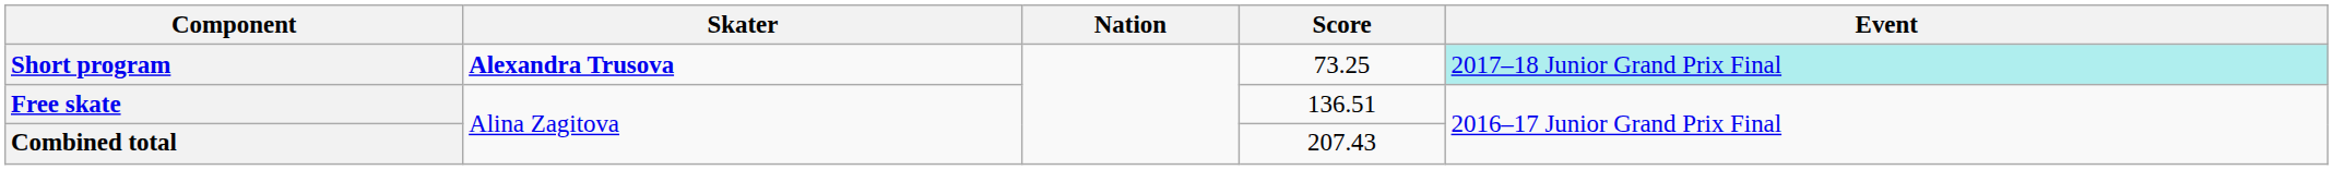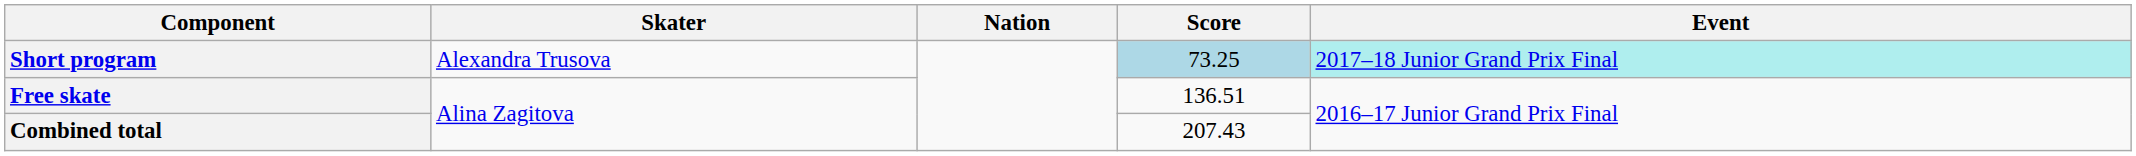Short program | Skater: bold -> normal
Short program | Score: no background -> lightblue background
